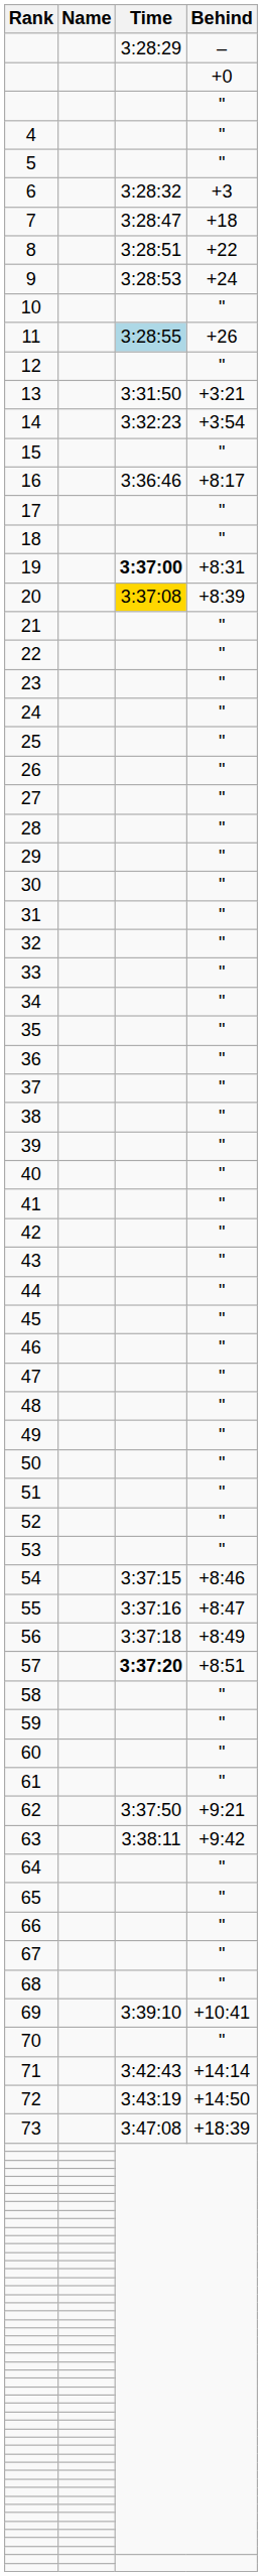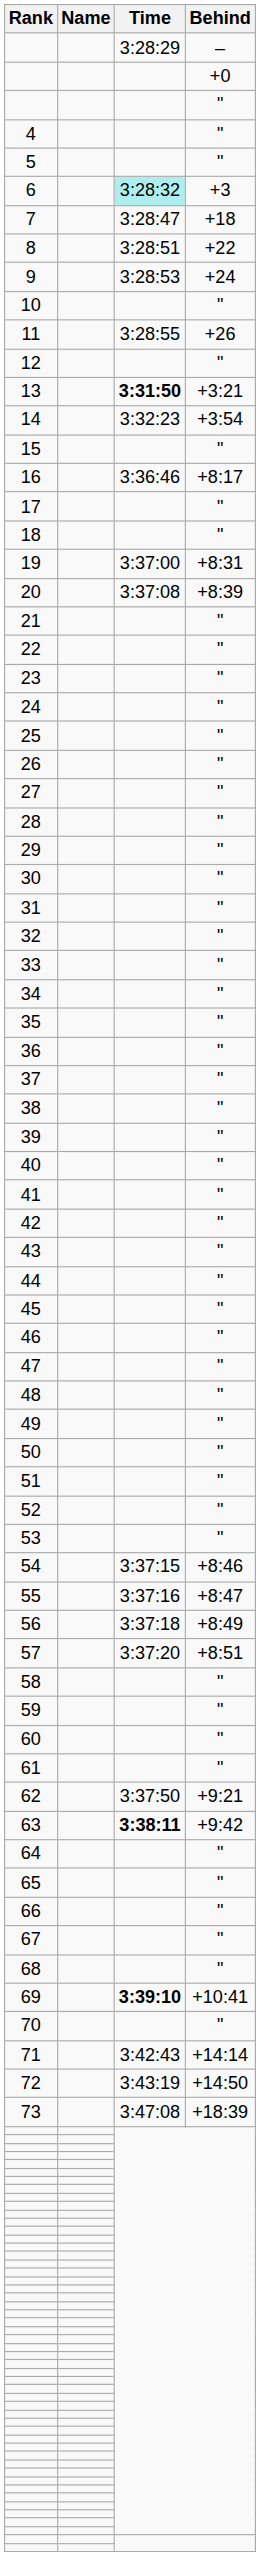6 | Time: no background -> paleturquoise background
11 | Time: lightblue background -> no background
13 | Time: normal -> bold
19 | Time: bold -> normal
20 | Time: gold background -> no background
57 | Time: bold -> normal
63 | Time: normal -> bold
69 | Time: normal -> bold
